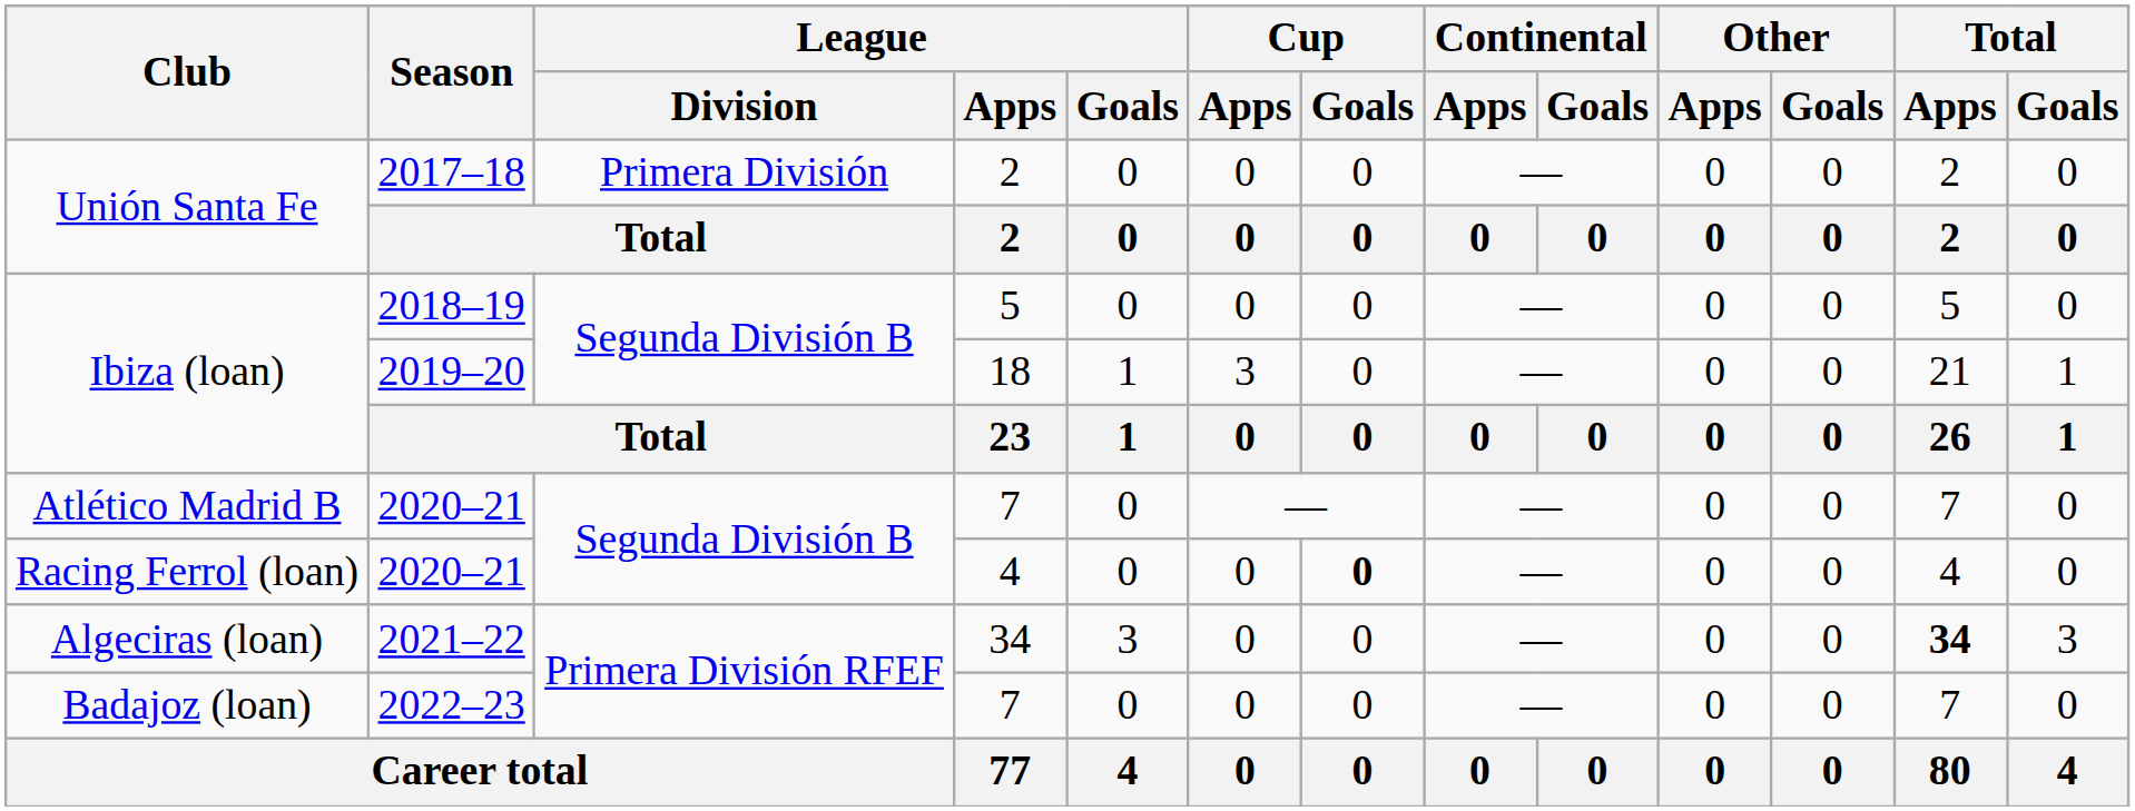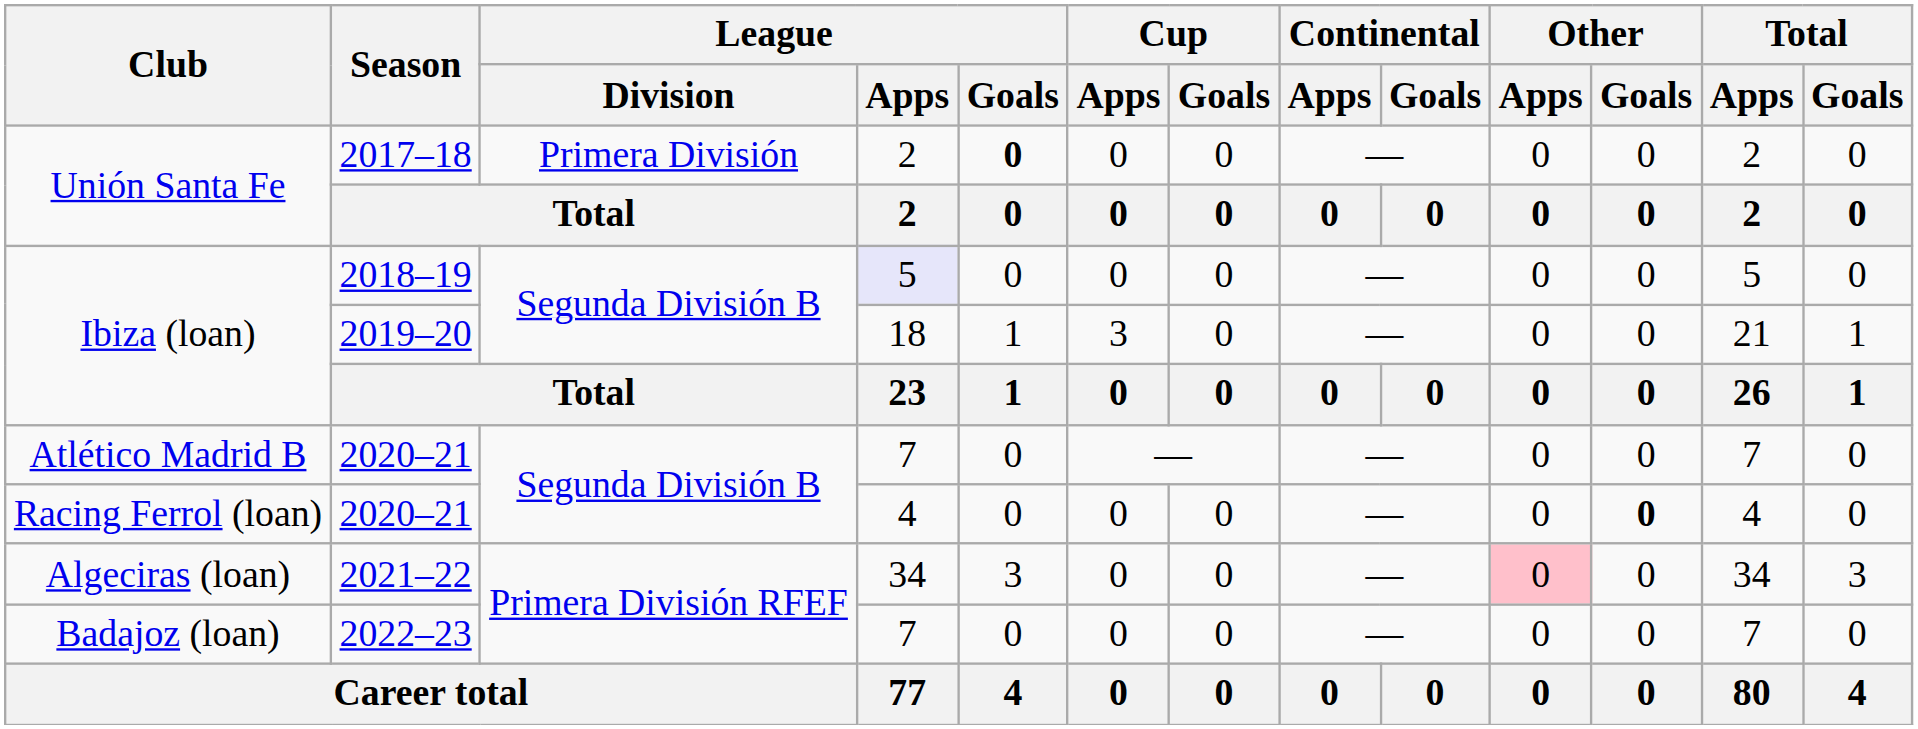Unión Santa Fe / 2017–18 | League / Goals: normal -> bold
Ibiza (loan) / 2018–19 | League / Apps: no background -> lavender background
Racing Ferrol (loan) | Cup / Goals: bold -> normal
Racing Ferrol (loan) | Other / Goals: normal -> bold
Algeciras (loan) | Other / Apps: no background -> pink background
Algeciras (loan) | Total / Apps: bold -> normal
